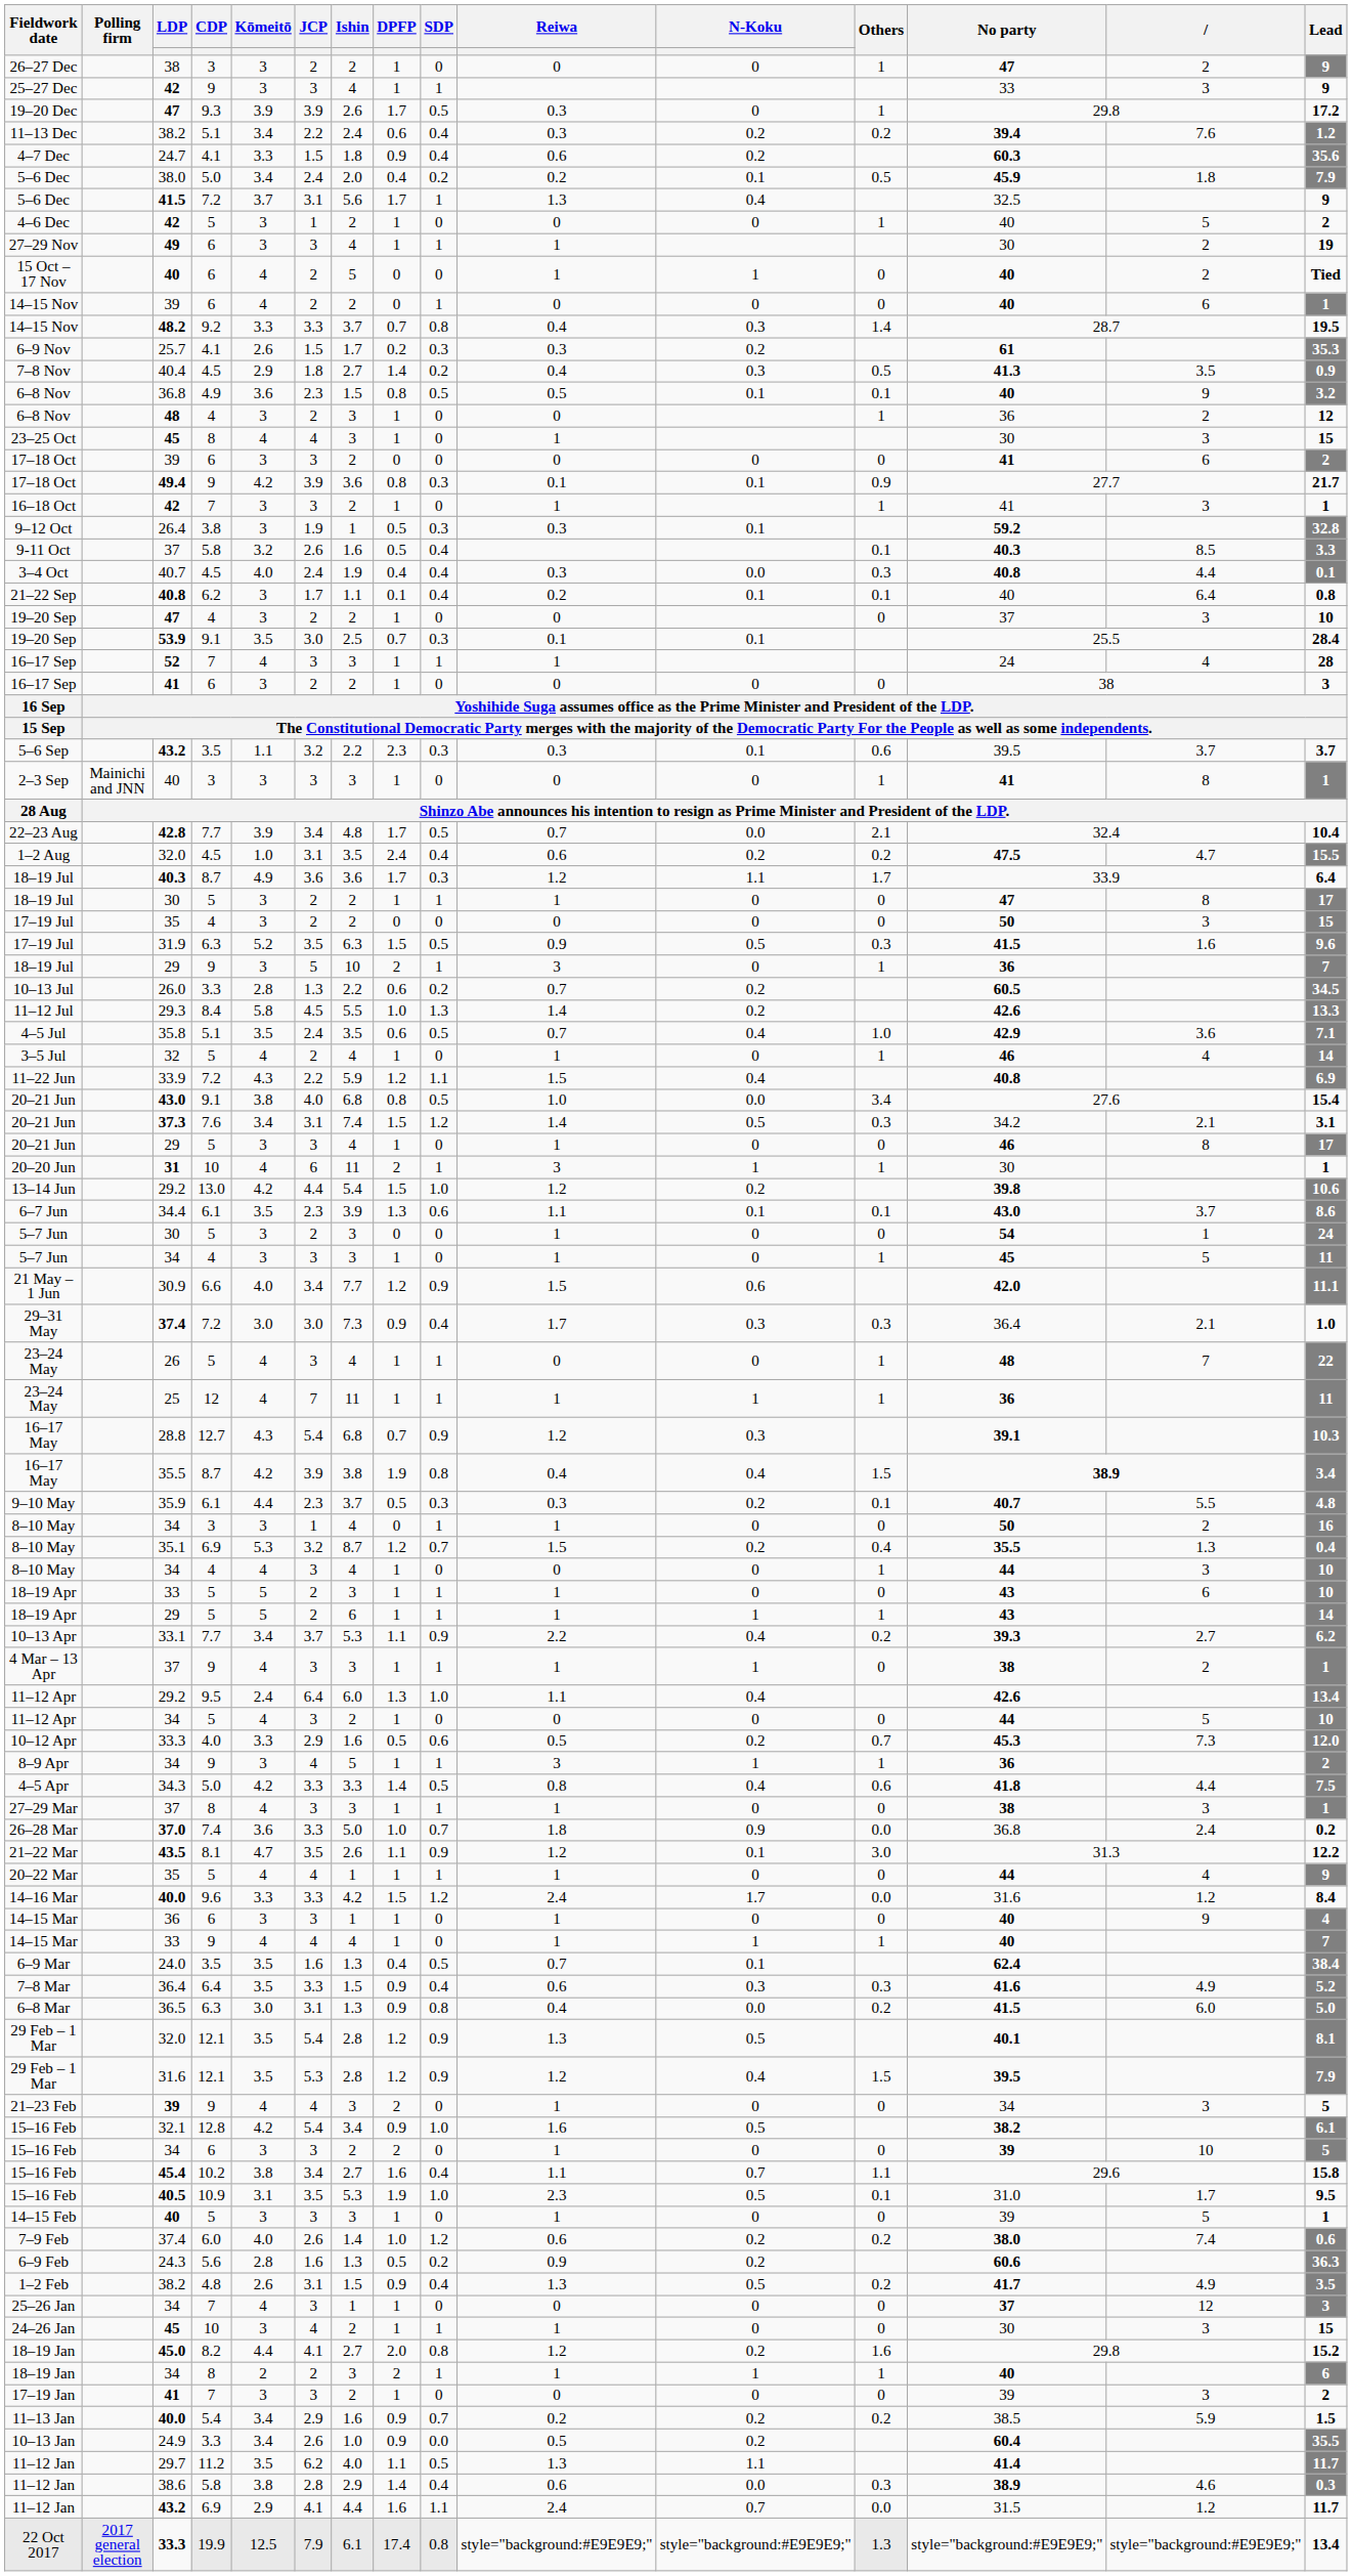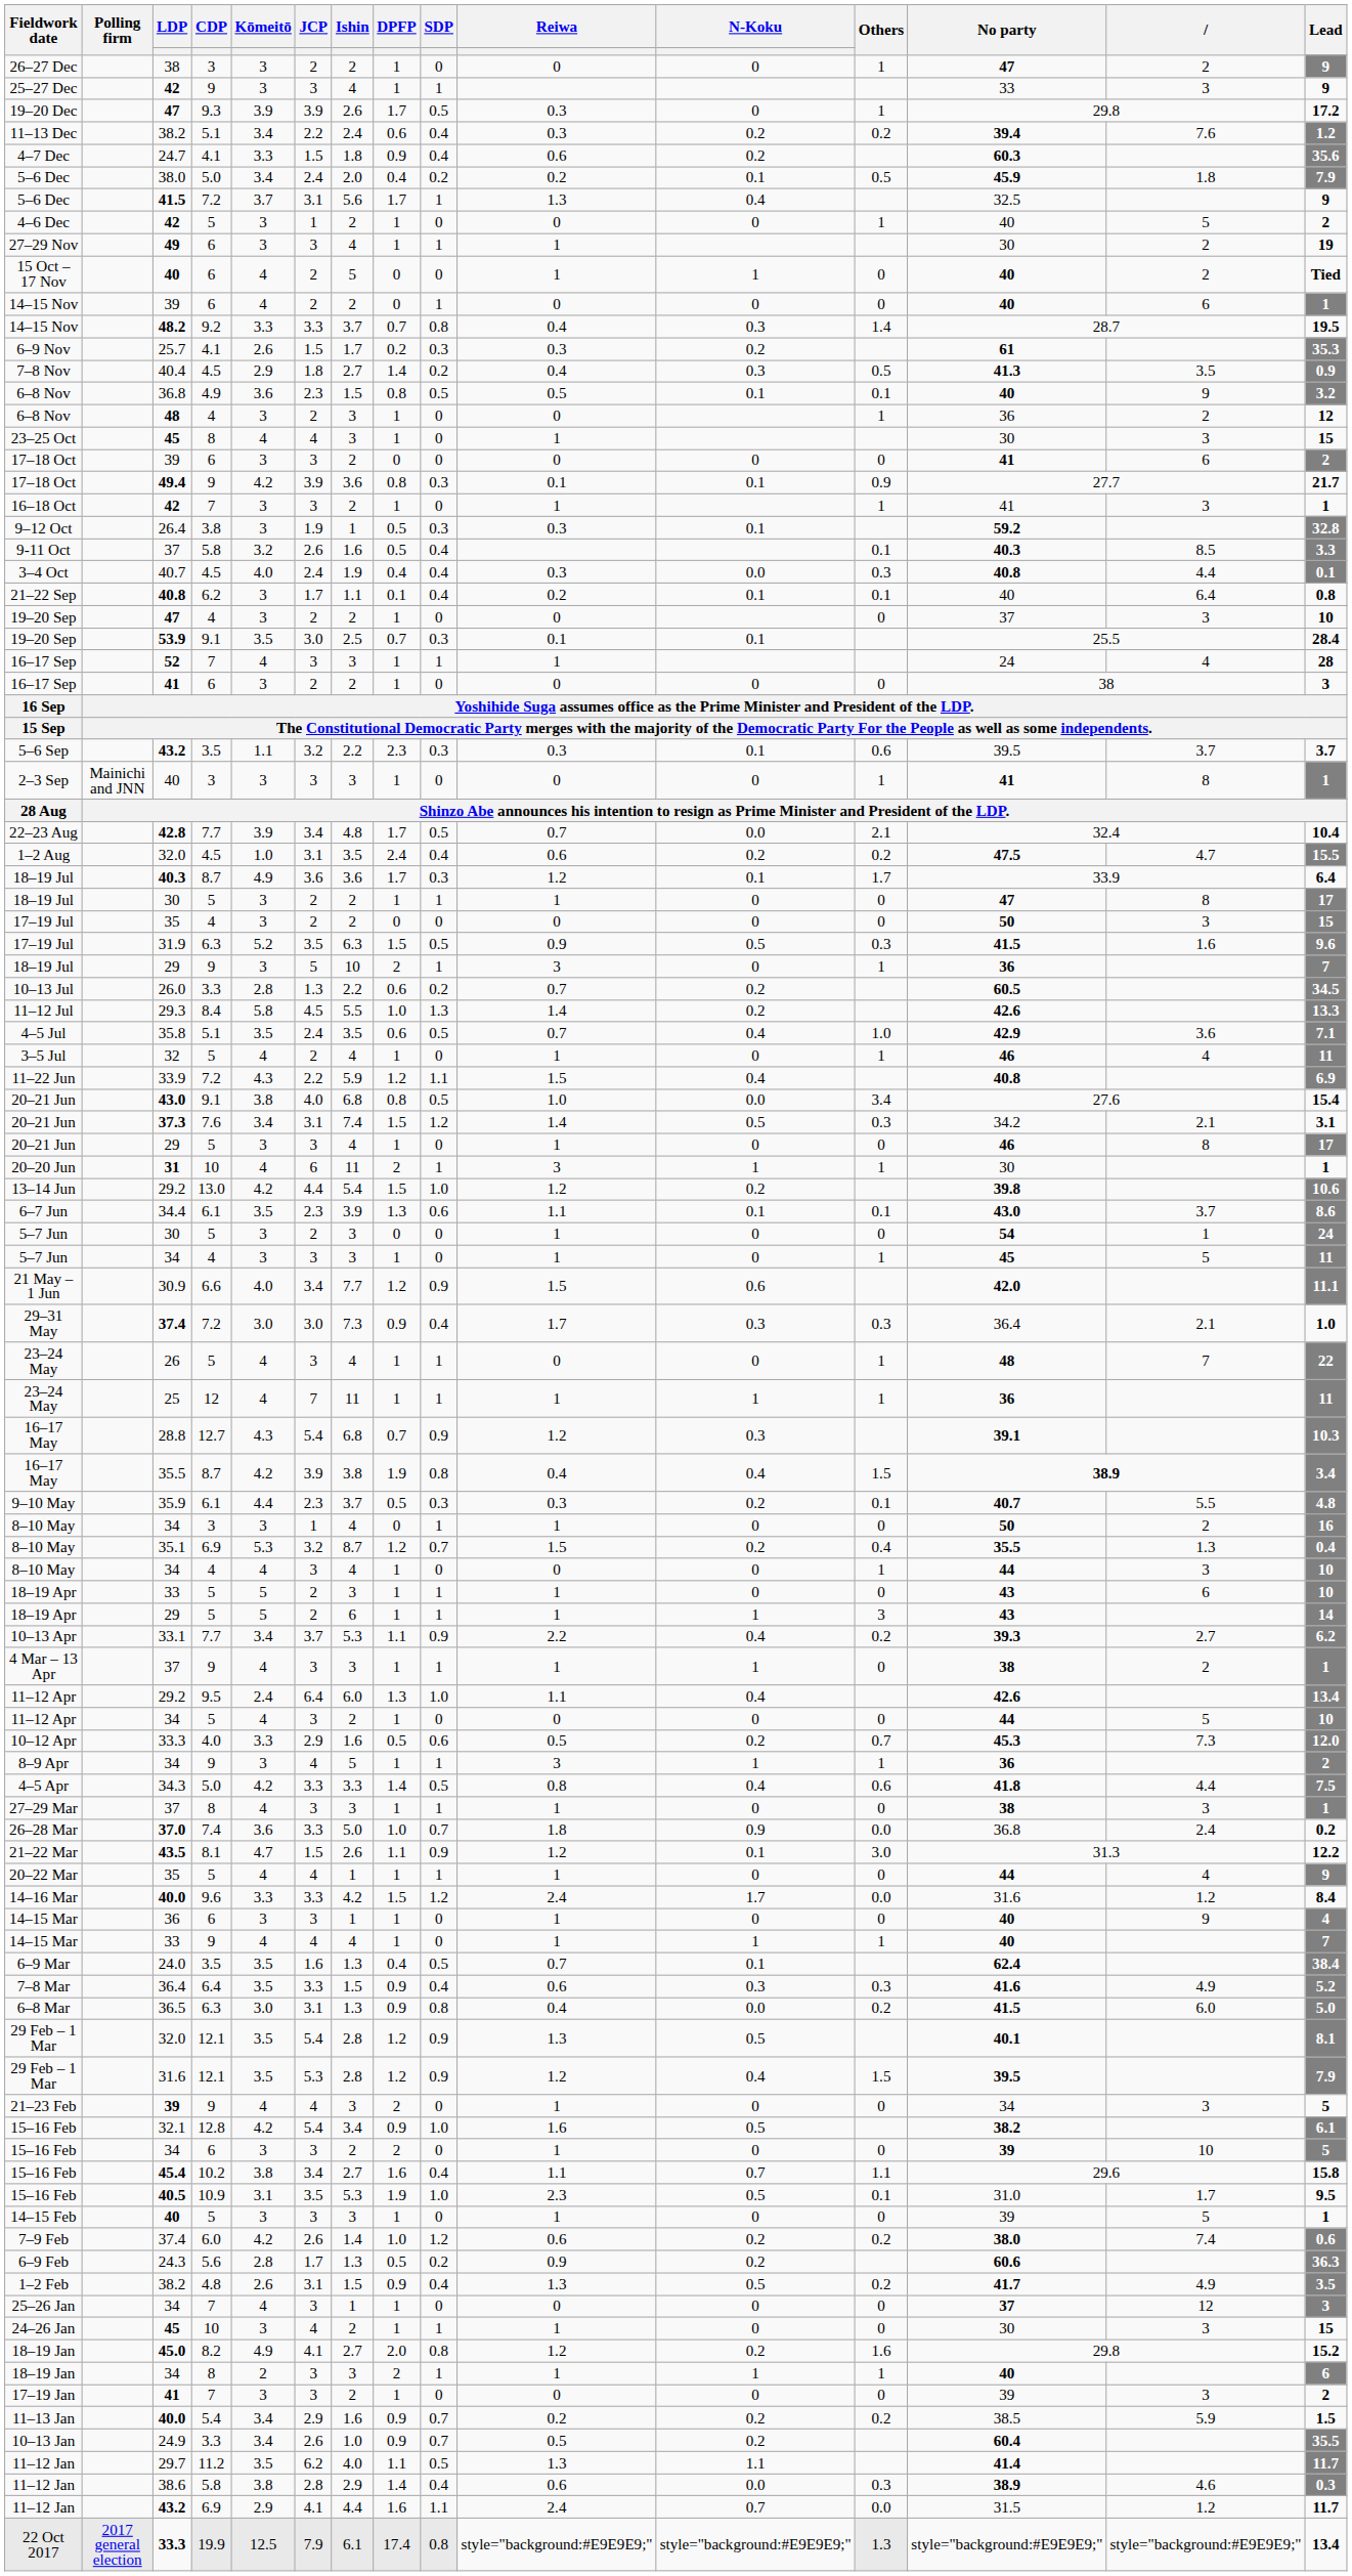18–19 Jul / 40.3 | N-Koku: 1.1 -> 0.1
3–5 Jul | Lead: 14 -> 11
18–19 Apr / 29 | Others: 1 -> 3
21–22 Mar | JCP: 3.5 -> 1.5
7–9 Feb | Kōmeitō: 4.0 -> 4.2
6–9 Feb | JCP: 1.6 -> 1.7
18–19 Jan / 45.0 | Kōmeitō: 4.4 -> 4.9
18–19 Jan / 34 | JCP: 2 -> 3
10–13 Jan | SDP: 0.0 -> 0.7
